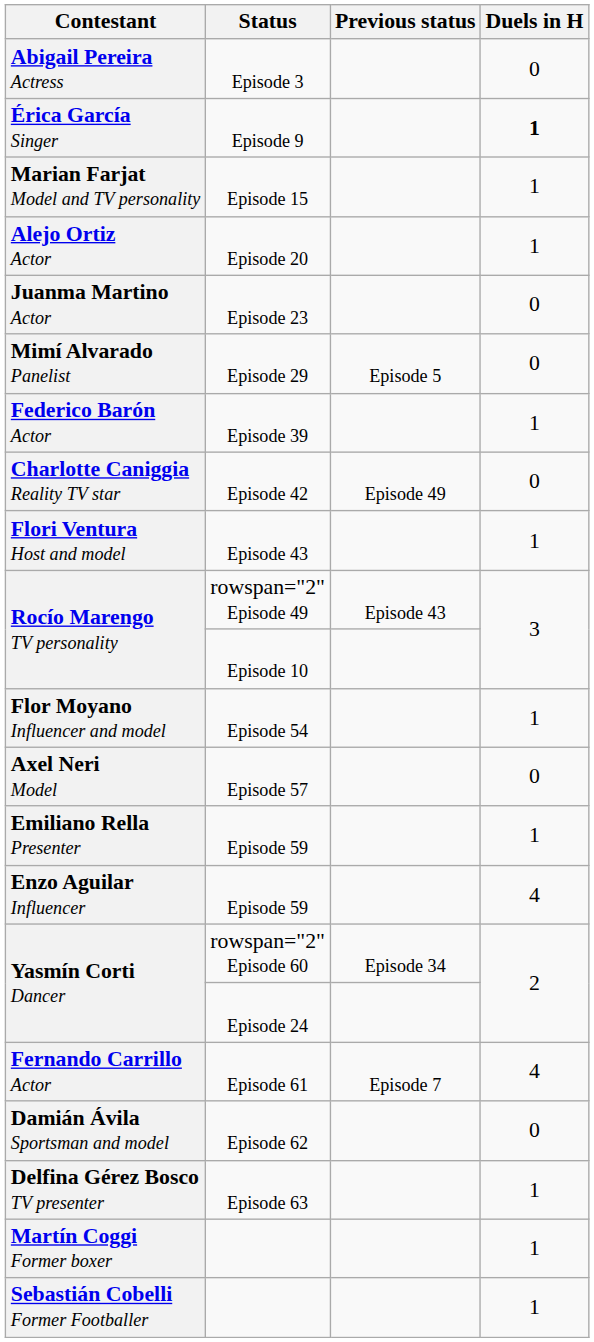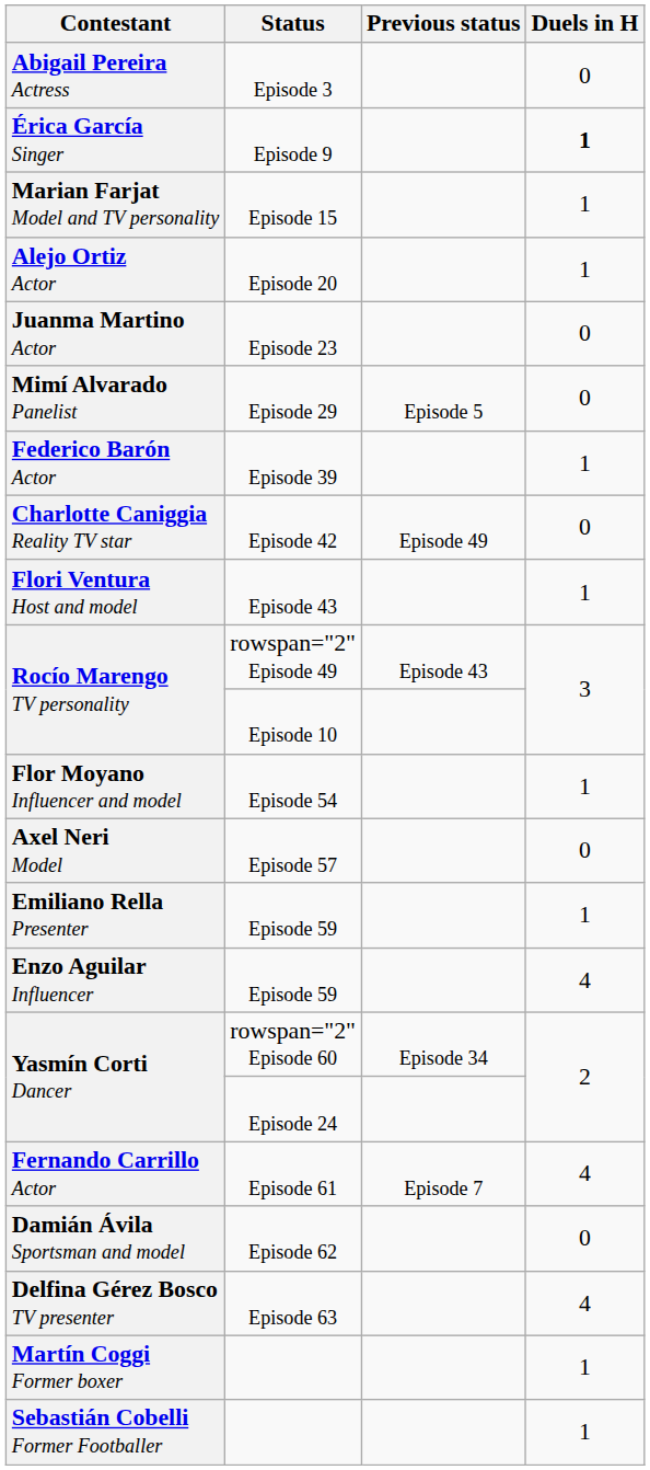Delfina Gérez Bosco TV presenter | Duels in H: 1 -> 4
